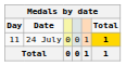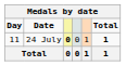24 July | column 3: normal -> bold
24 July | Total: gold background -> no background
